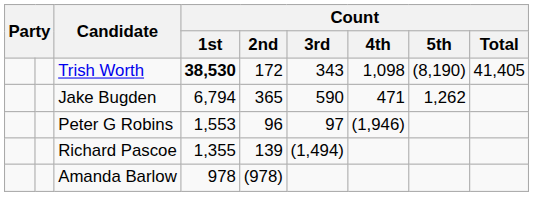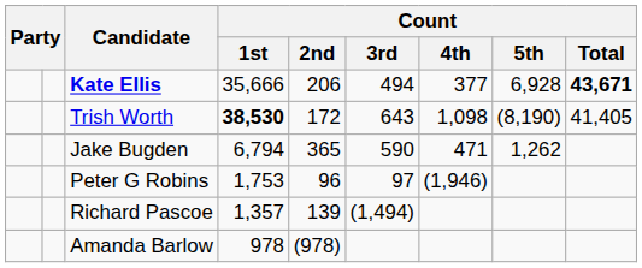+ row: Kate Ellis | 35,666 | 206 | 494 | 377 | 6,928 | 43,671
Trish Worth | Count / 3rd: 343 -> 643
Peter G Robins | Count / 1st: 1,553 -> 1,753
Richard Pascoe | Count / 1st: 1,355 -> 1,357
